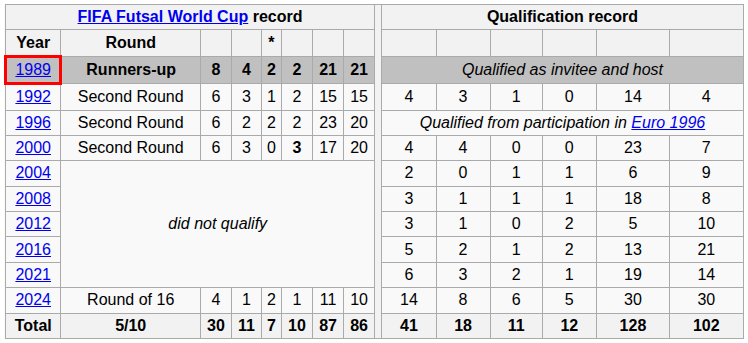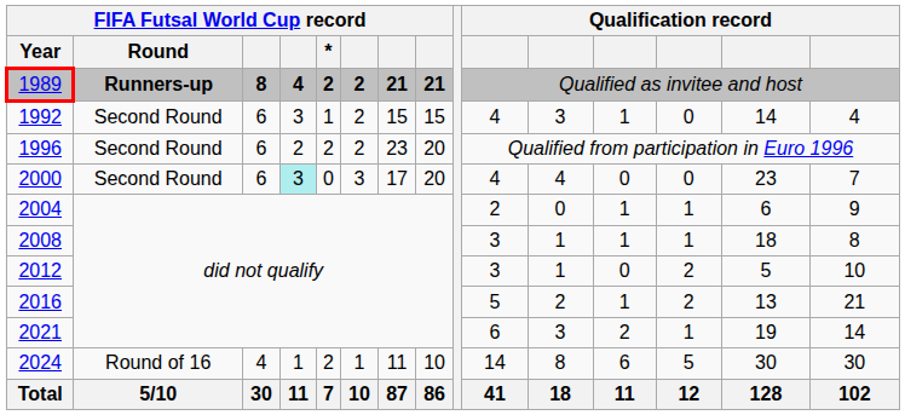2000 | column 4: no background -> paleturquoise background
2000 | column 6: bold -> normal
